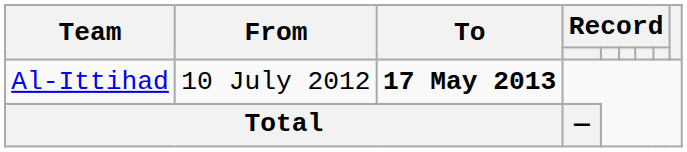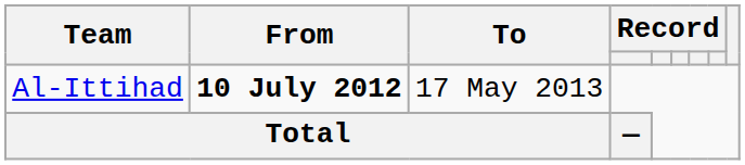Al-Ittihad | From: normal -> bold
Al-Ittihad | To: bold -> normal
